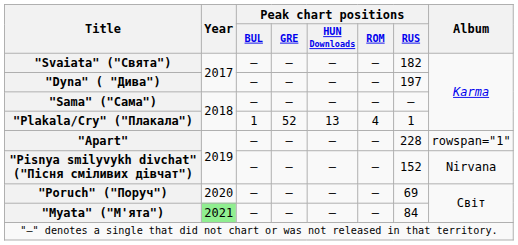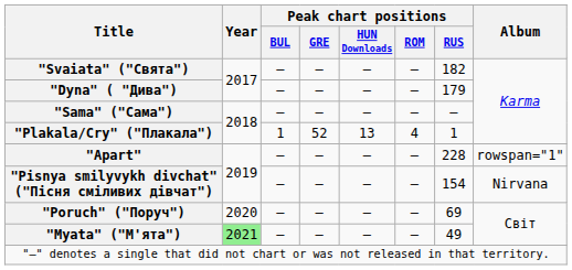"Dyna" ( "Дива") | Peak chart positions / RUS: 197 -> 179
"Pisnya smilyvykh divchat" ("Пісня сміливих дівчат") | Peak chart positions / RUS: 152 -> 154
"Myata" ("М'ята") | Peak chart positions / RUS: 84 -> 49
